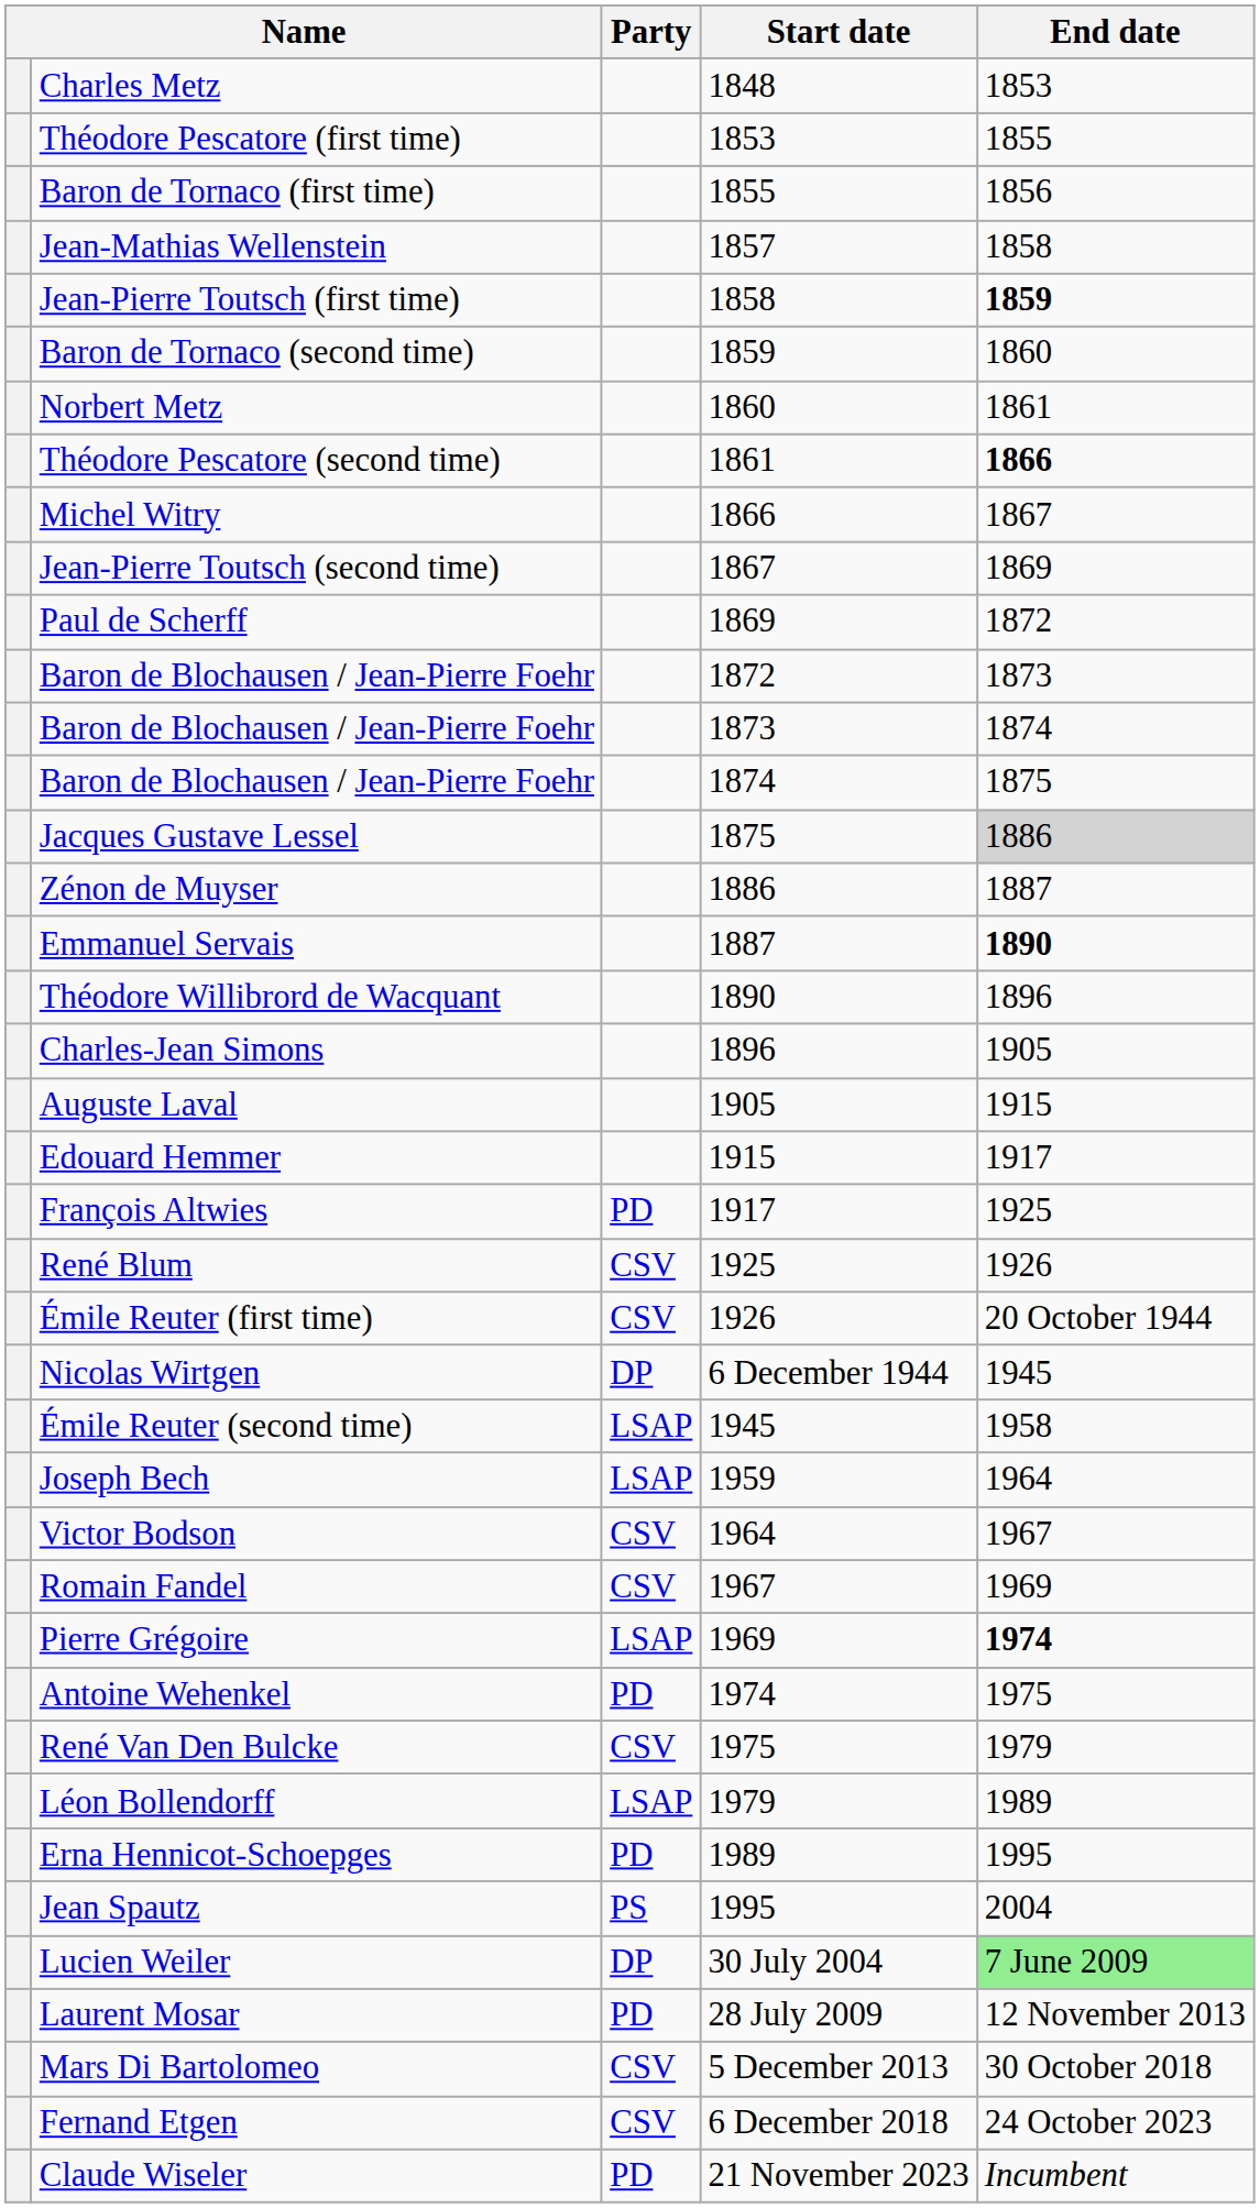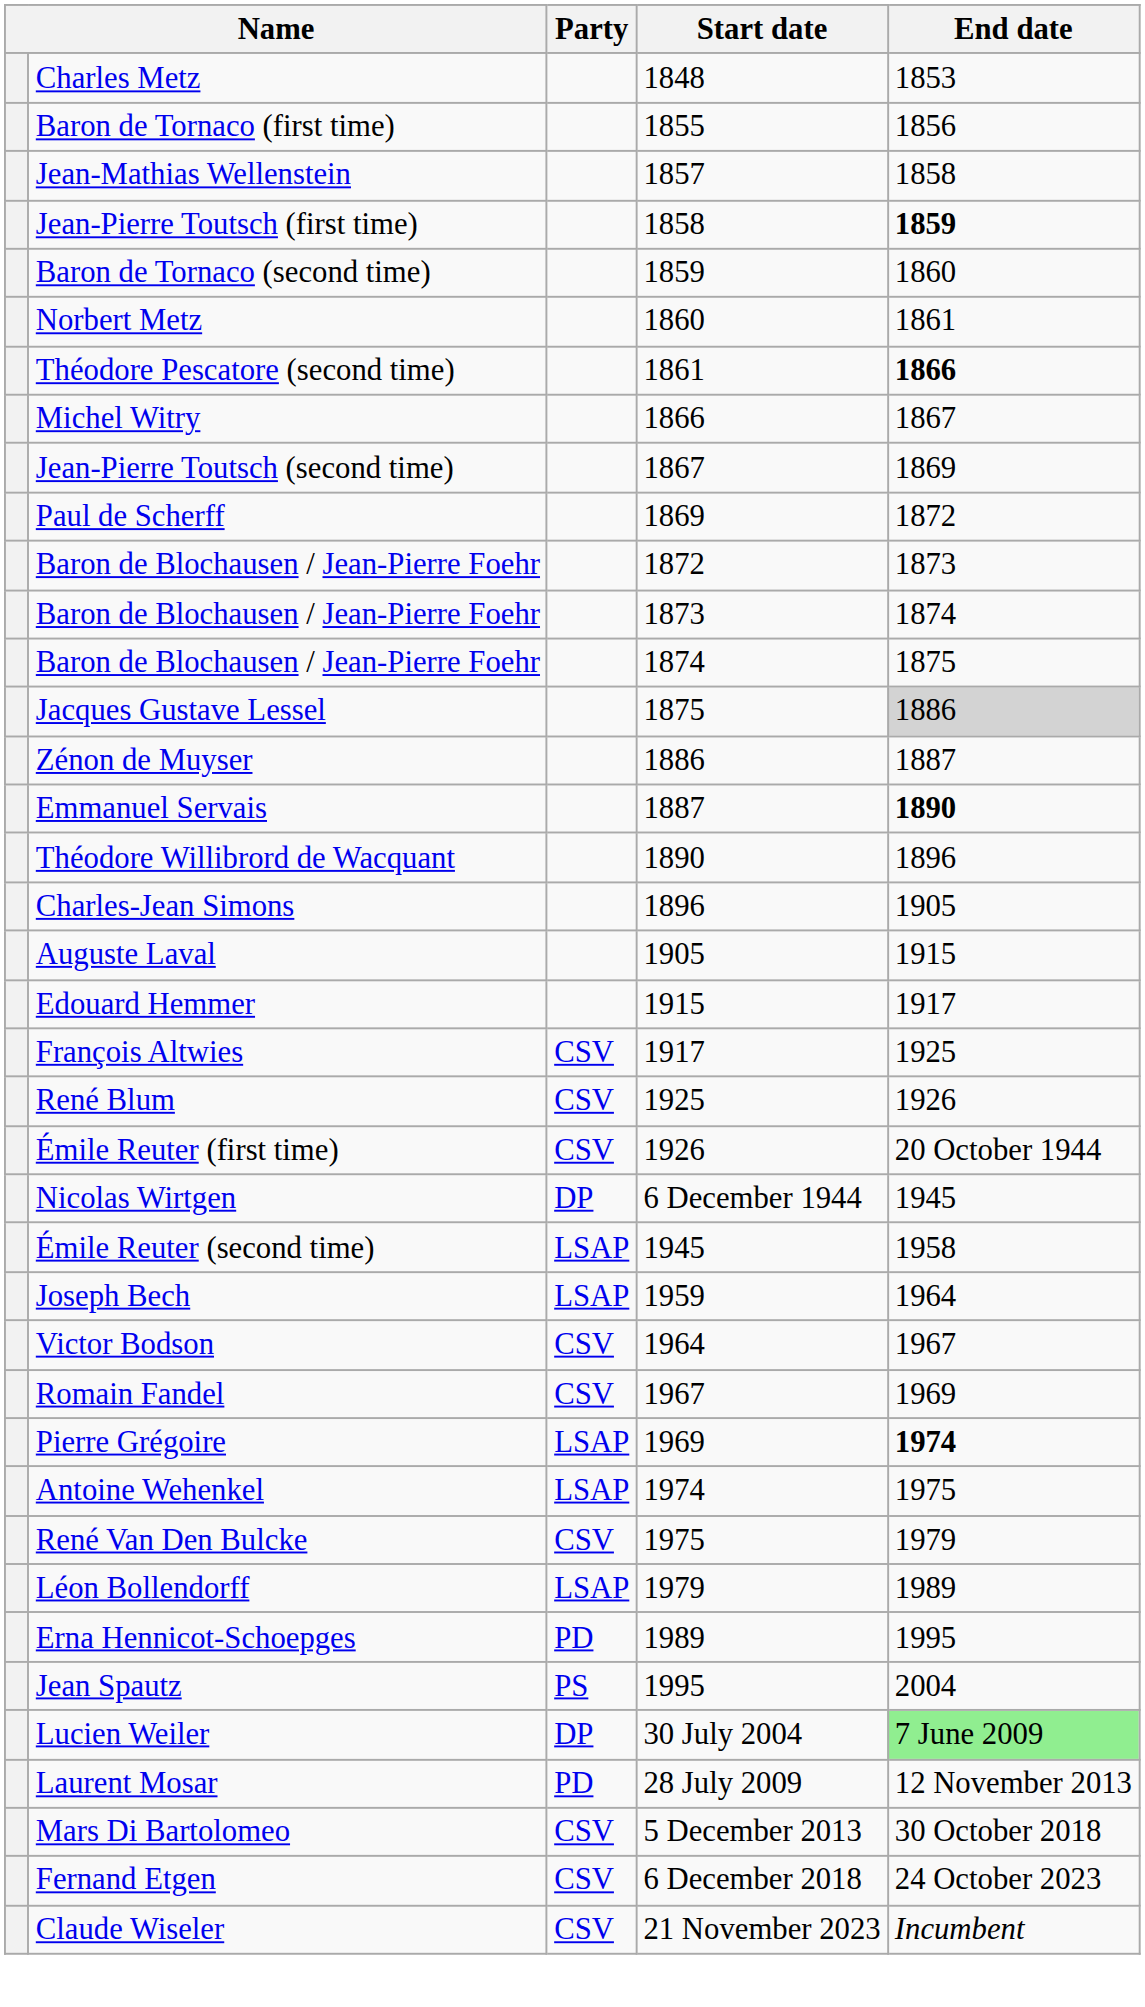- row: Théodore Pescatore (first time) | 1853 | 1855
François Altwies | Party: PD -> CSV
Antoine Wehenkel | Party: PD -> LSAP
Claude Wiseler | Party: PD -> CSV
